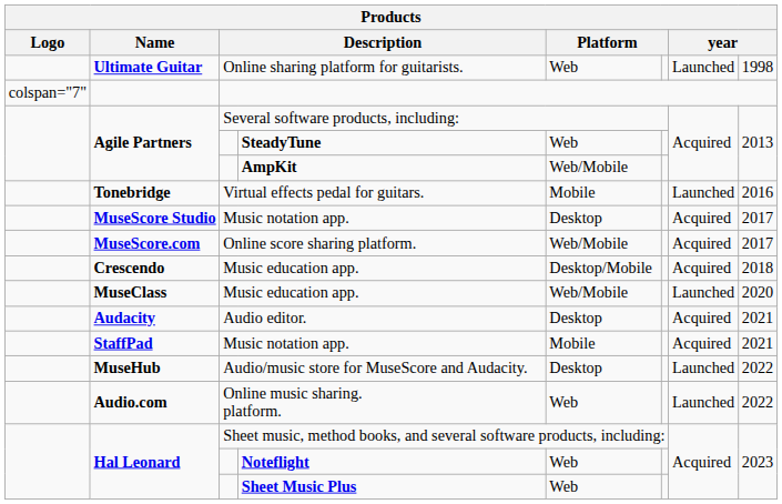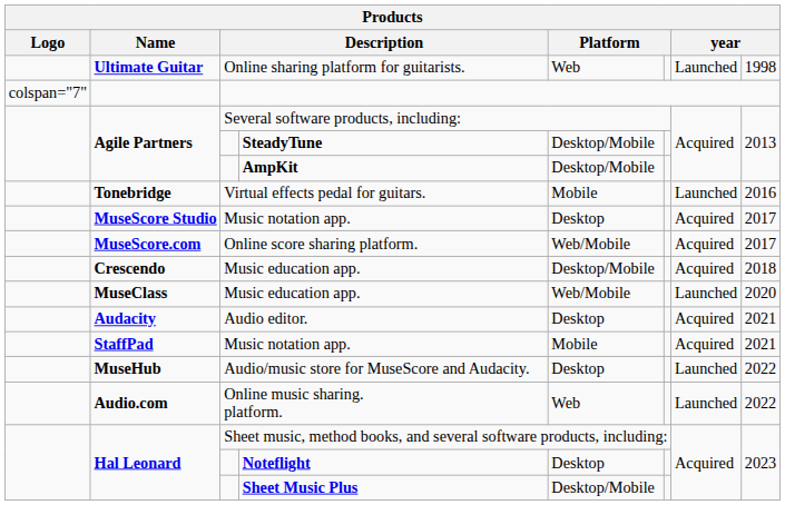SteadyTune | column 5: Web -> Desktop/Mobile
AmpKit | column 5: Web/Mobile -> Desktop/Mobile
Noteflight | column 5: Web -> Desktop
Sheet Music Plus | column 5: Web -> Desktop/Mobile
